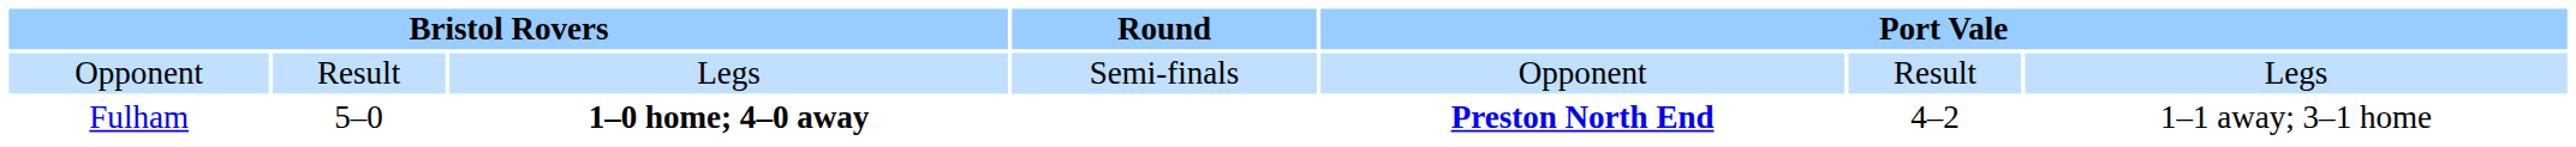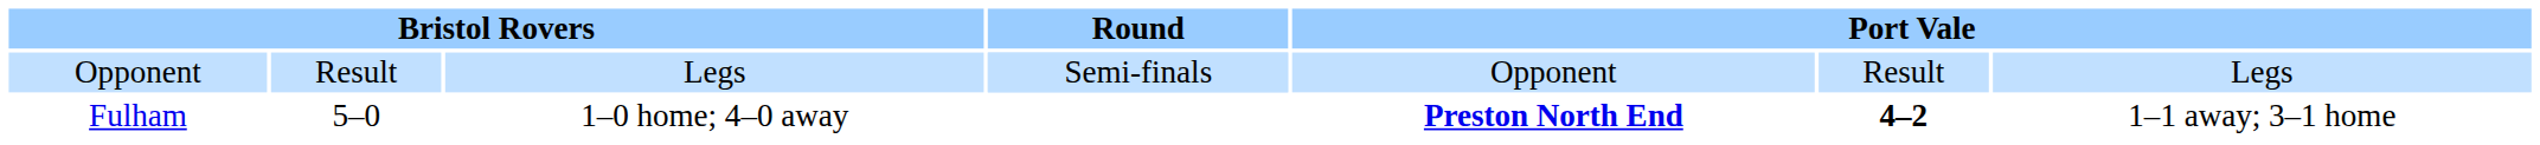Fulham | column 3: bold -> normal
Fulham | column 6: normal -> bold
